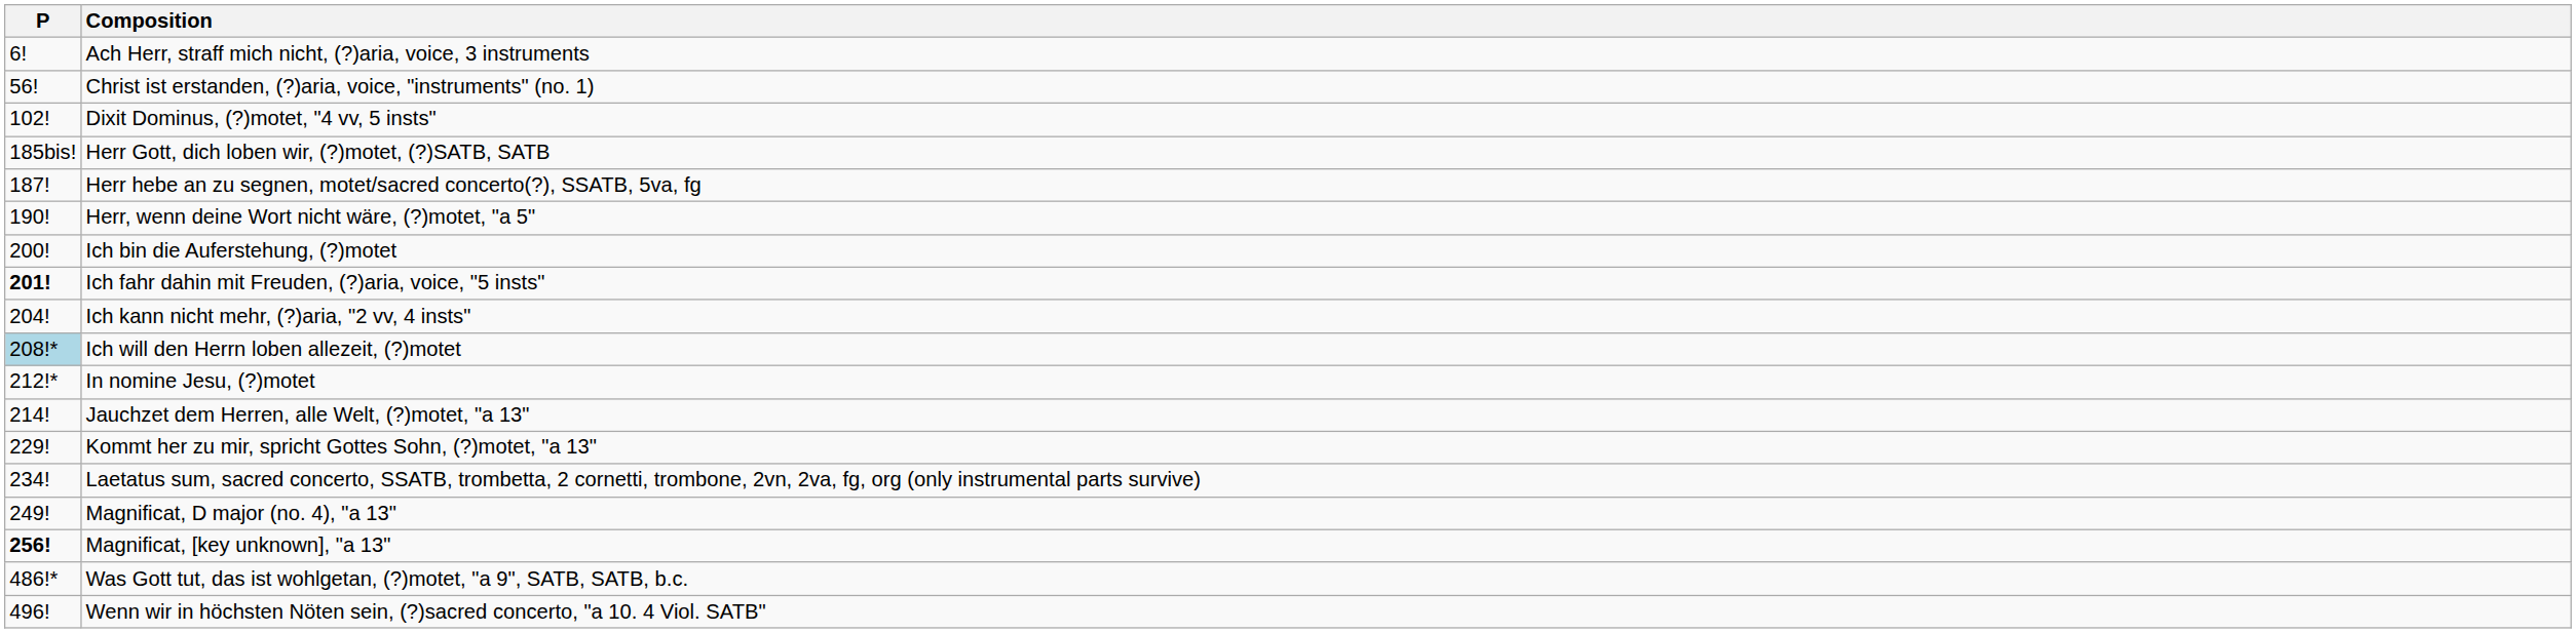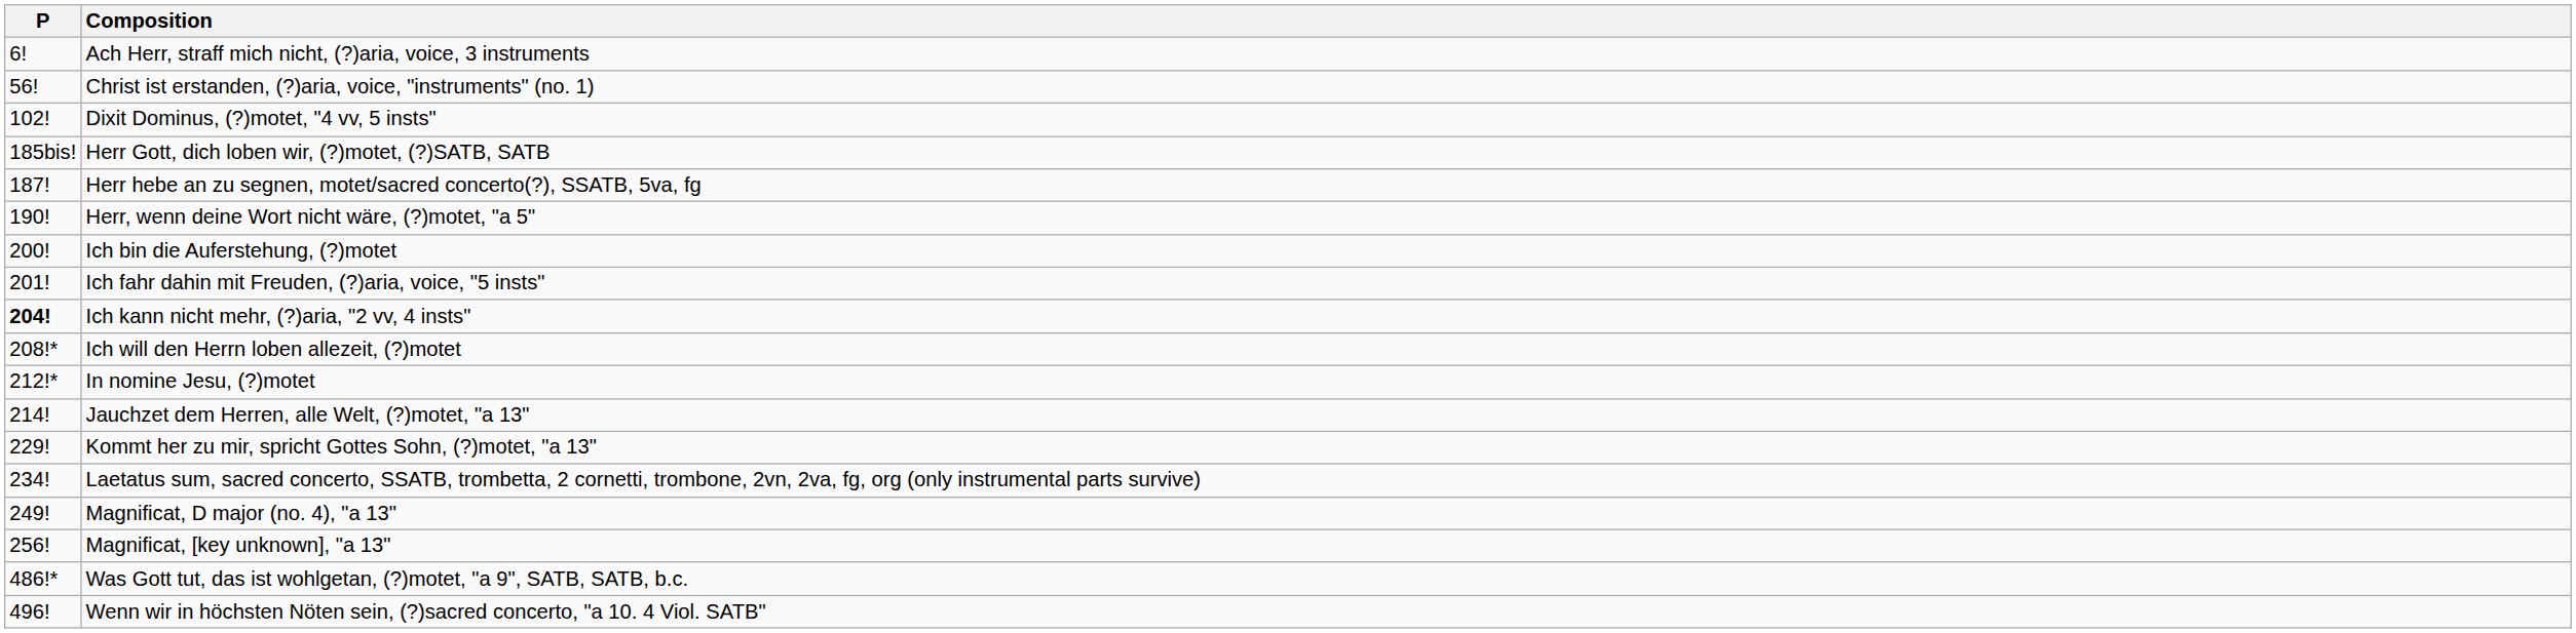Ich fahr dahin mit Freuden, (?)aria, voice, "5 insts" | P: bold -> normal
Ich kann nicht mehr, (?)aria, "2 vv, 4 insts" | P: normal -> bold
Ich will den Herrn loben allezeit, (?)motet | P: lightblue background -> no background
Magnificat, [key unknown], "a 13" | P: bold -> normal
